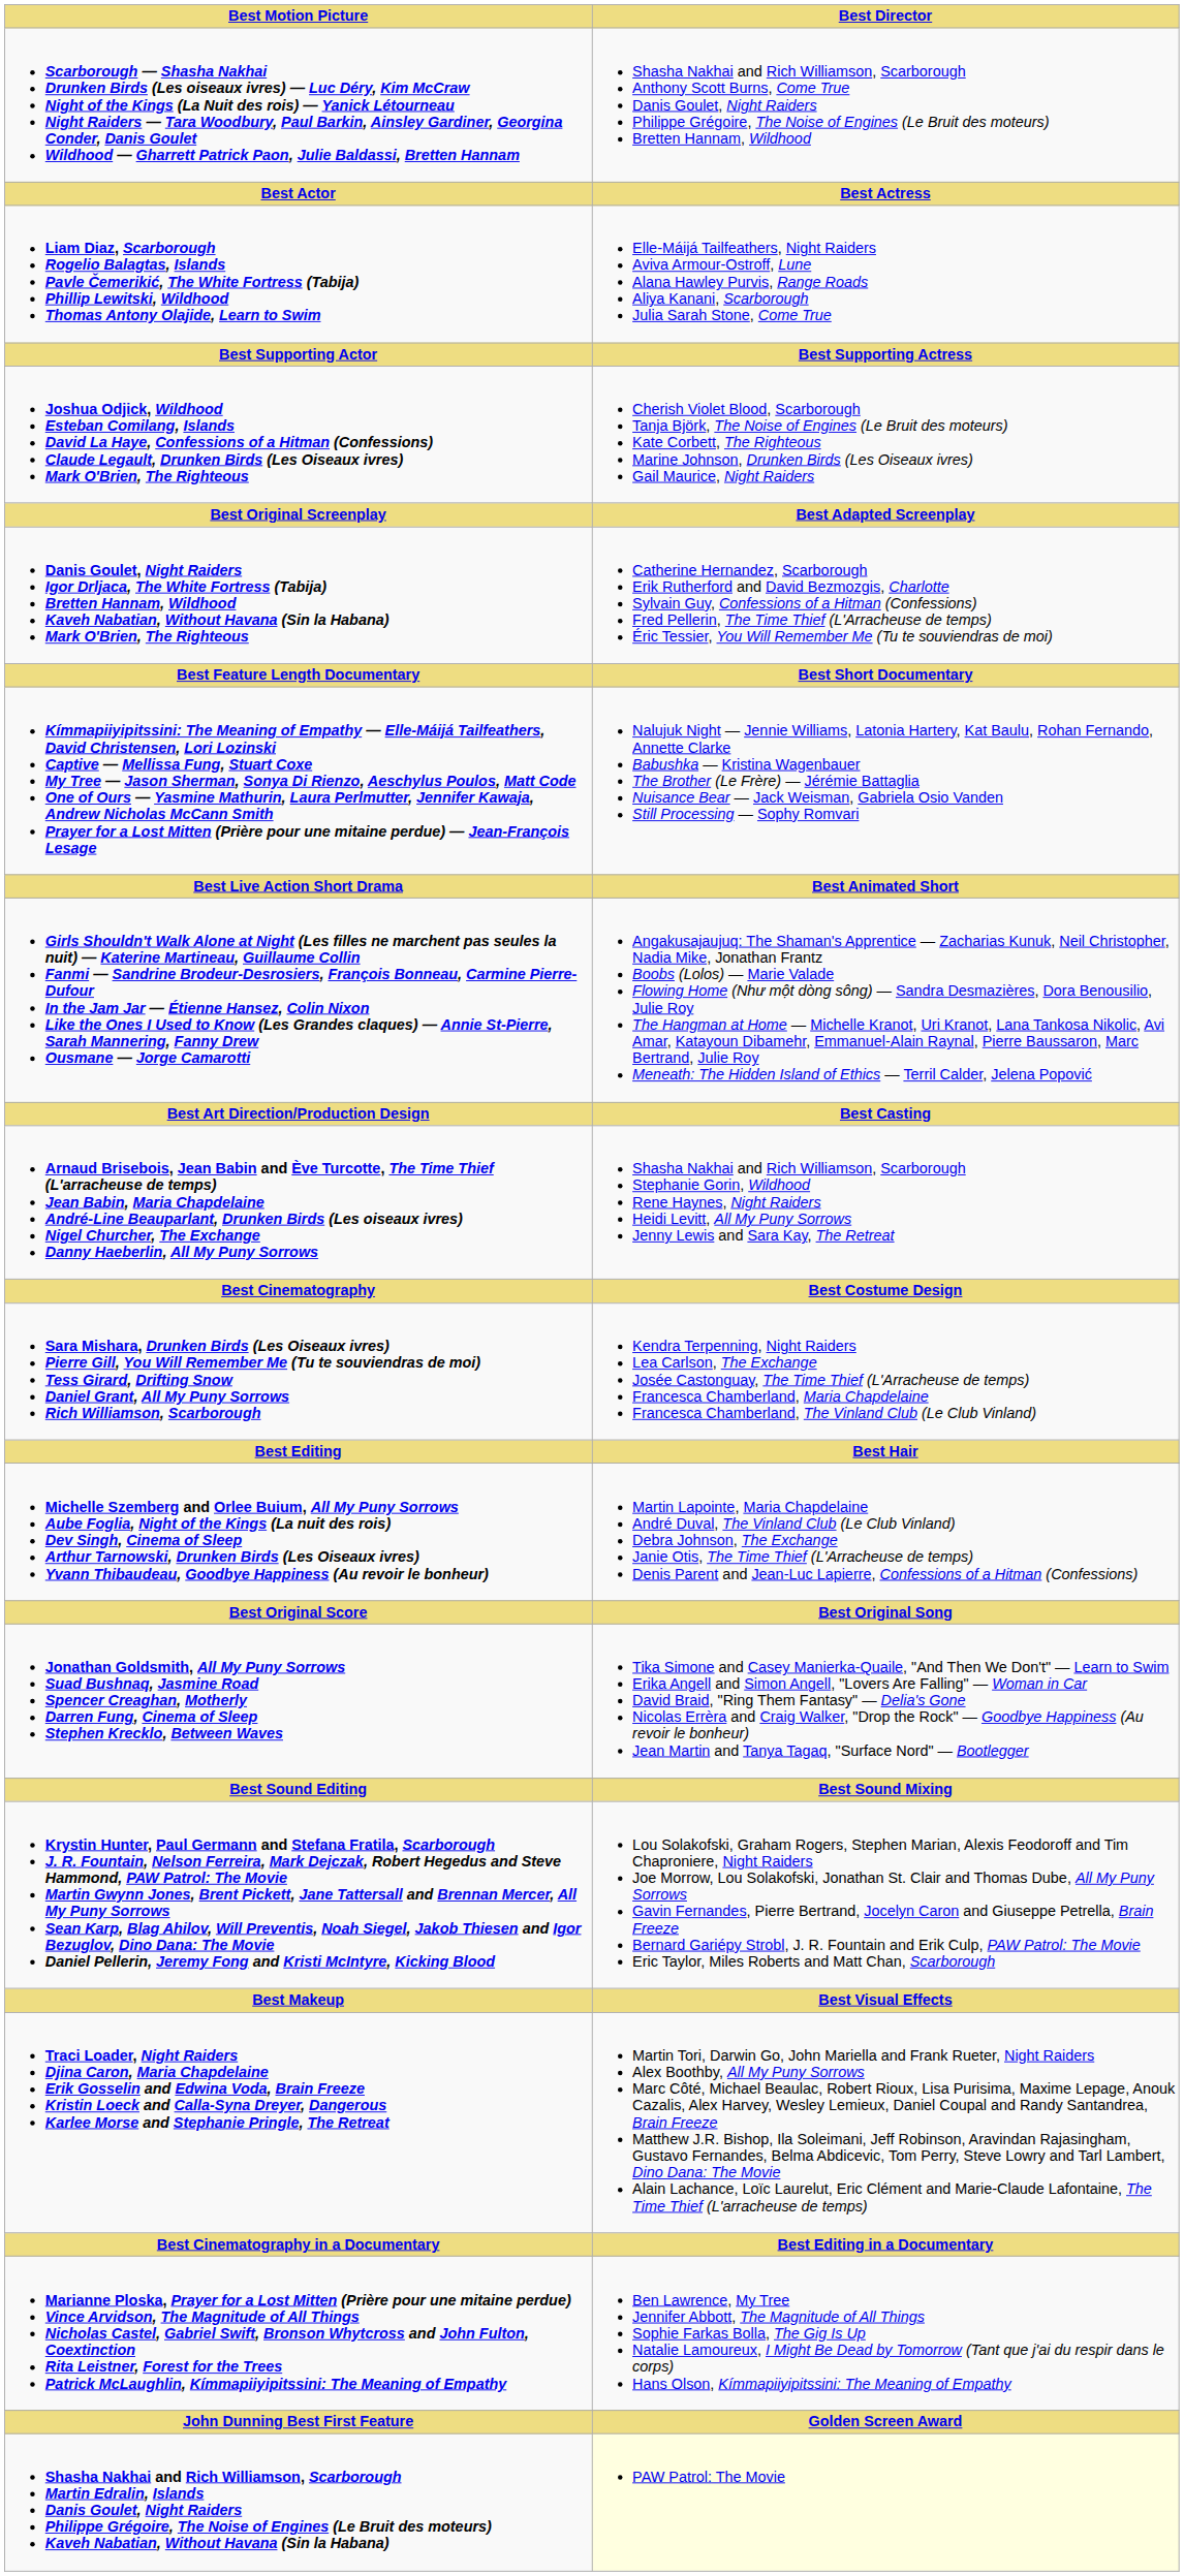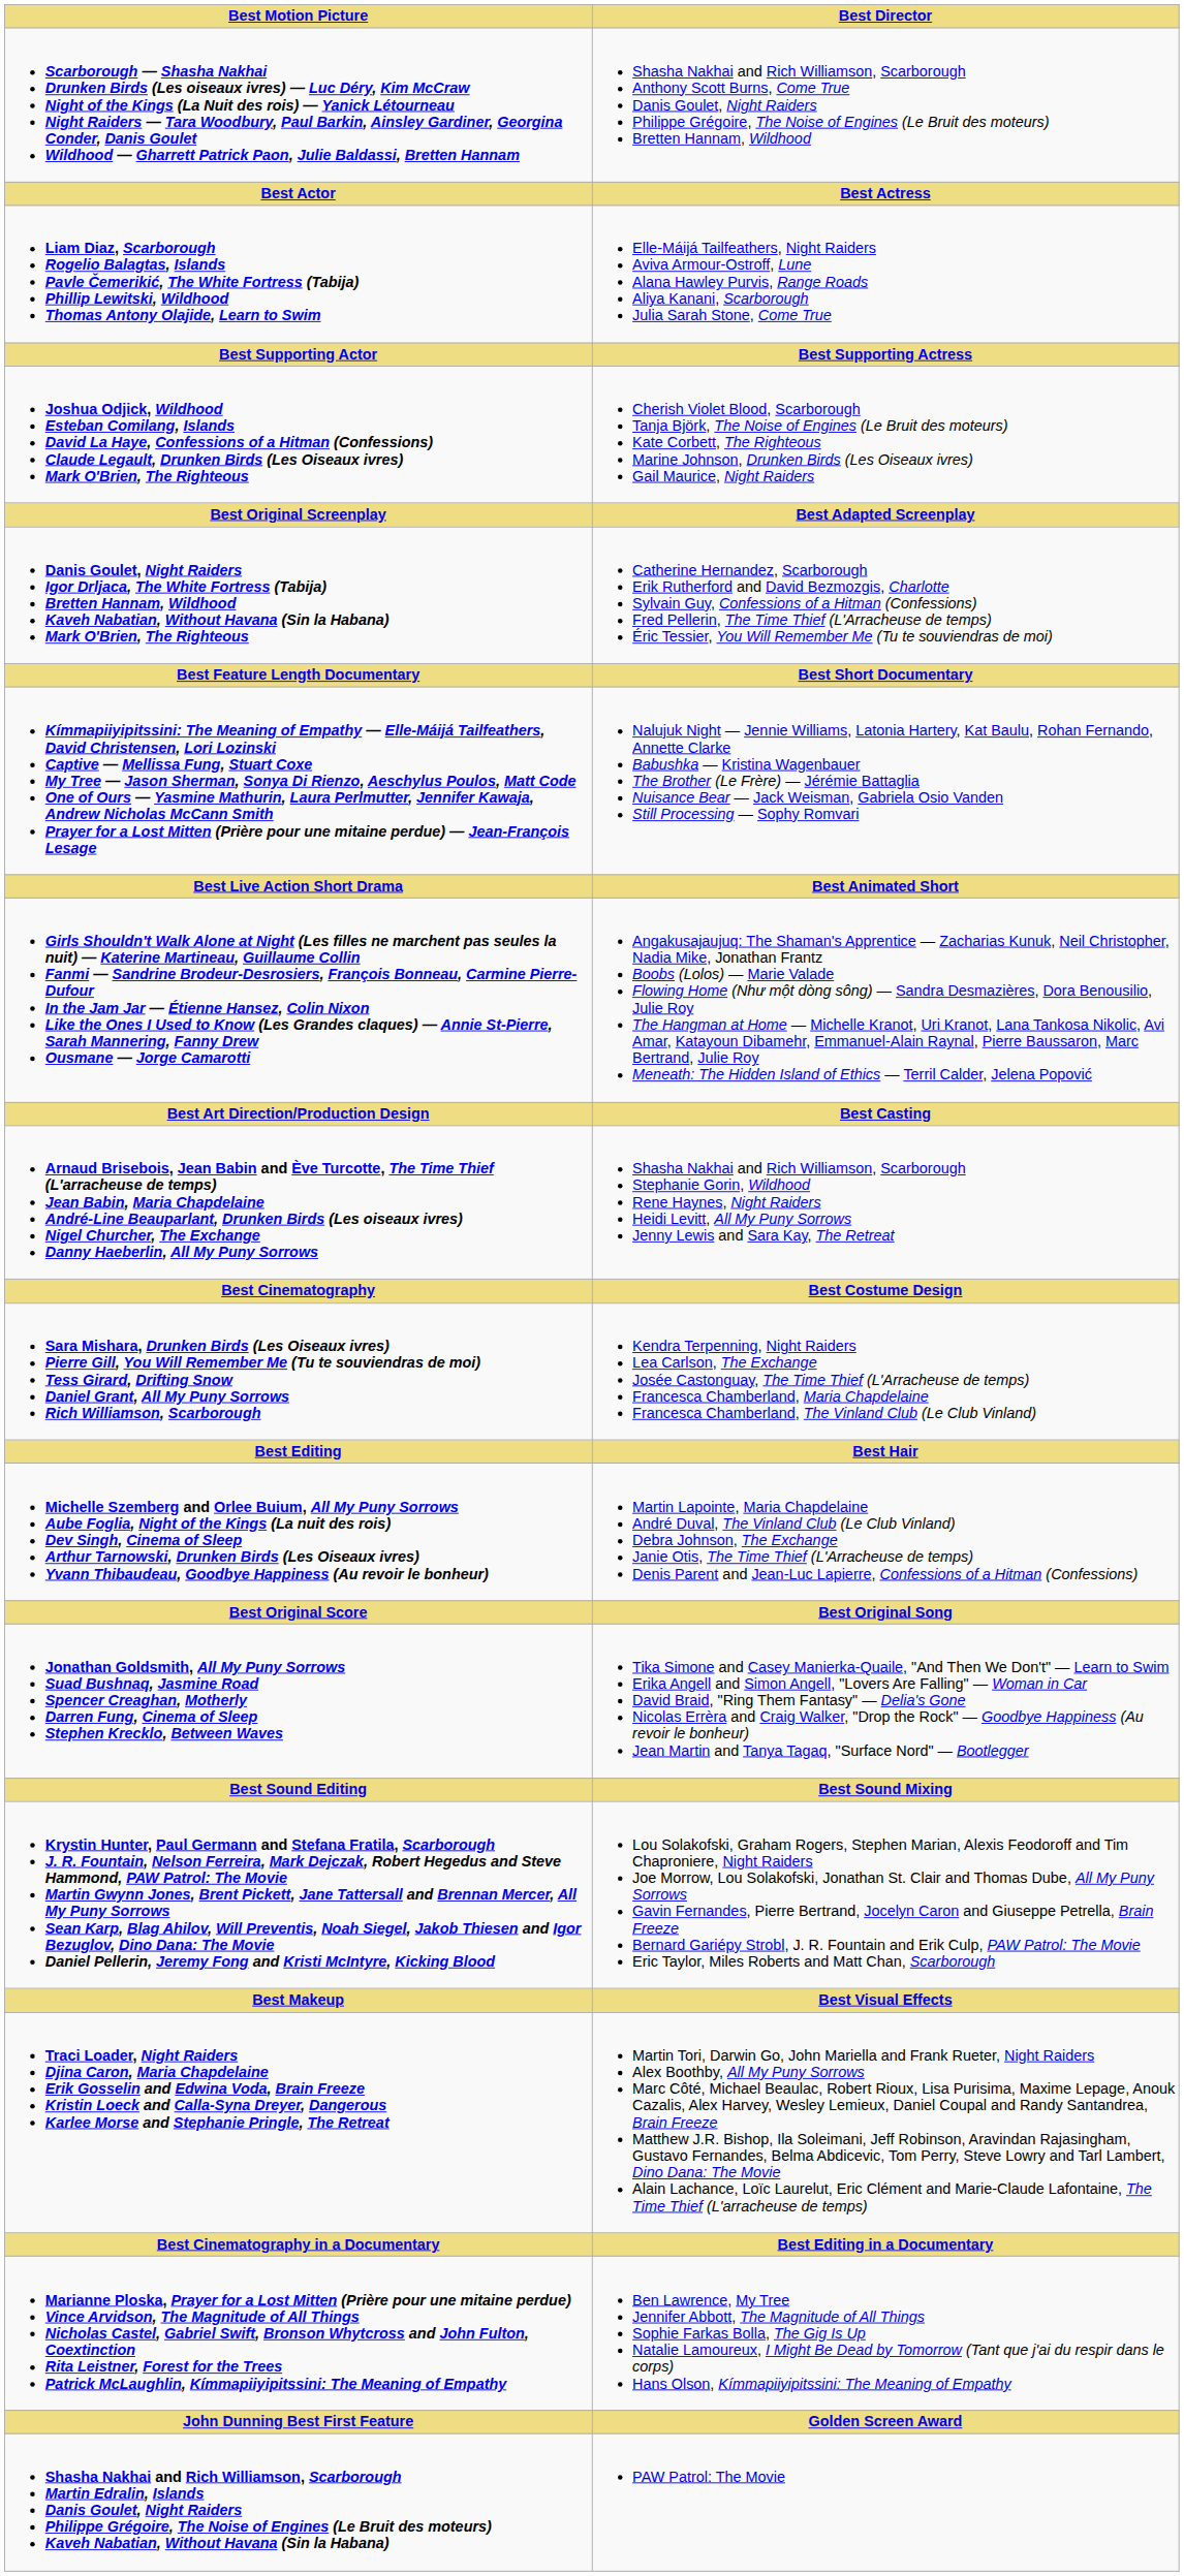row 28 | Best Director: lightyellow background -> no background
